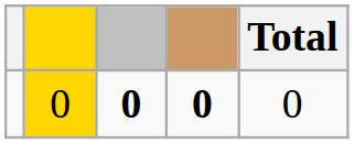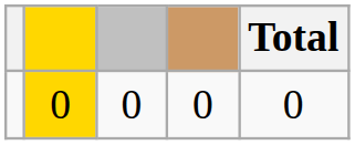row 2 | column 3: bold -> normal
row 2 | column 4: bold -> normal
